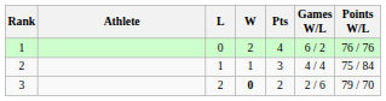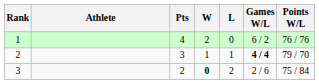columns swapped: Pts <-> L
row 3 | Games W/L: normal -> bold
row 3 | Points W/L: 75 / 84 -> 79 / 70
row 4 | Points W/L: 79 / 70 -> 75 / 84
